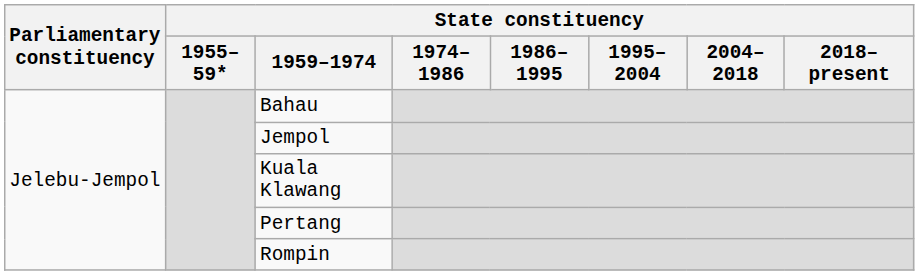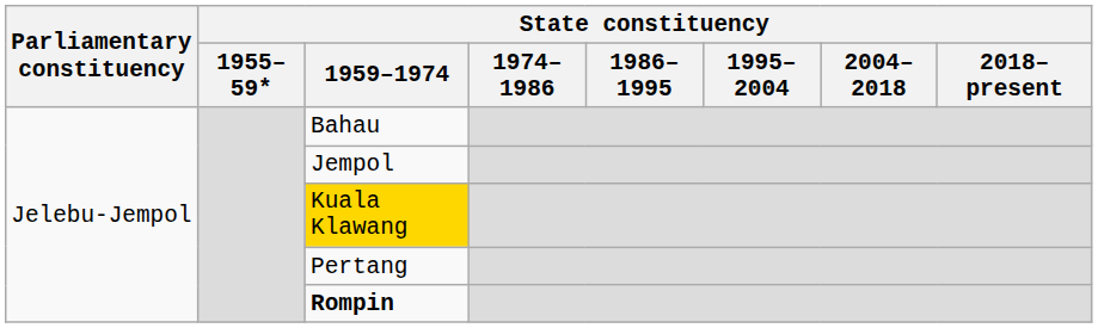Kuala Klawang | State constituency / 1959–1974: no background -> gold background
Rompin | State constituency / 1959–1974: normal -> bold
